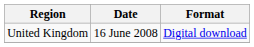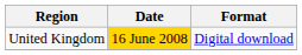United Kingdom | Date: no background -> gold background
